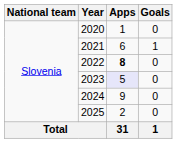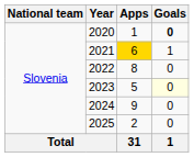2020 | Goals: normal -> bold
2021 | Apps: no background -> gold background
2022 | Apps: bold -> normal
2023 | Apps: lavender background -> no background
2023 | Goals: no background -> lightyellow background
